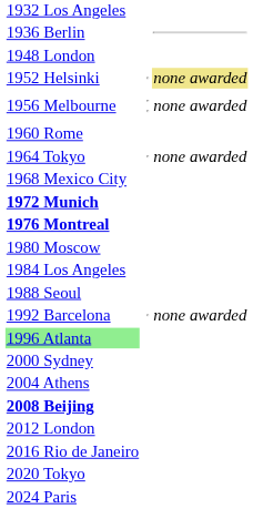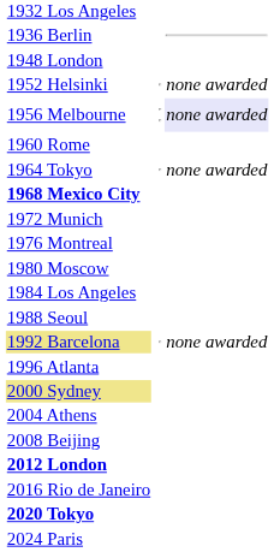1952 Helsinki | column 2: khaki background -> no background
1956 Melbourne | column 2: no background -> lavender background
1968 Mexico City | column 1: normal -> bold
1972 Munich | column 1: bold -> normal
1976 Montreal | column 1: bold -> normal
1992 Barcelona | column 1: no background -> khaki background
1996 Atlanta | column 1: lightgreen background -> no background
2000 Sydney | column 1: no background -> khaki background
2008 Beijing | column 1: bold -> normal
2012 London | column 1: normal -> bold
2020 Tokyo | column 1: normal -> bold
